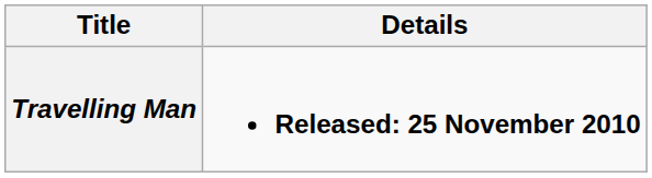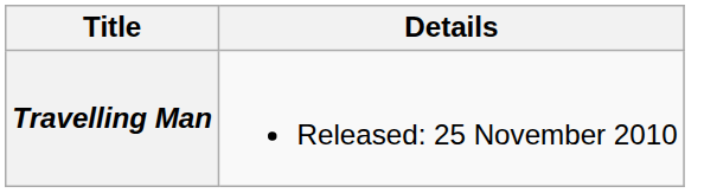Travelling Man | Details: bold -> normal
